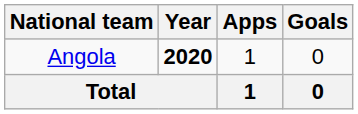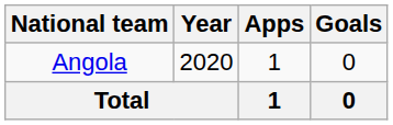Angola | Year: bold -> normal
